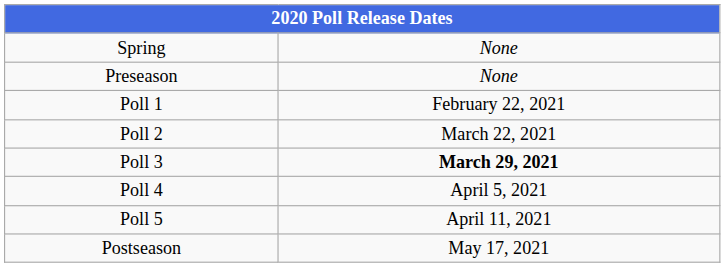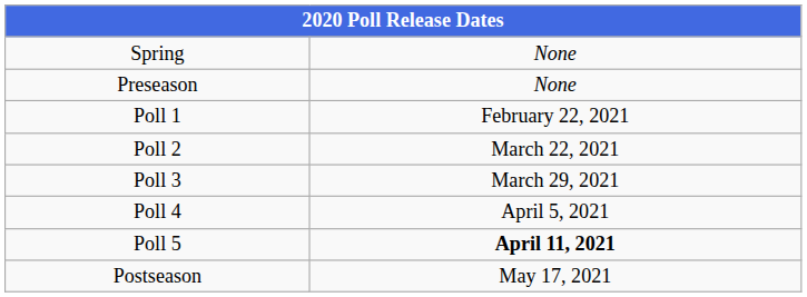Poll 3 | column 2: bold -> normal
Poll 5 | column 2: normal -> bold
